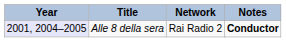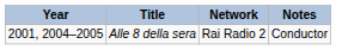Alle 8 della sera | Year: lavender background -> no background
Alle 8 della sera | Notes: bold -> normal
